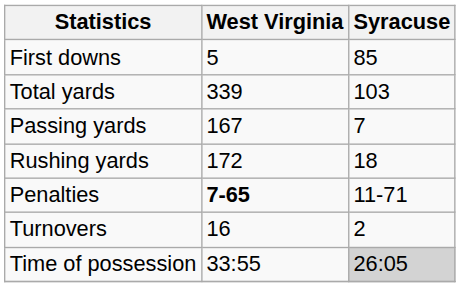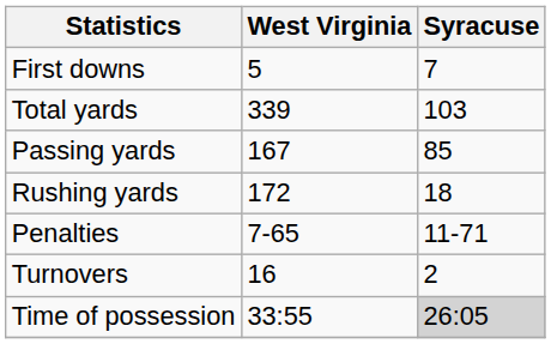First downs | Syracuse: 85 -> 7
Passing yards | Syracuse: 7 -> 85
Penalties | West Virginia: bold -> normal
